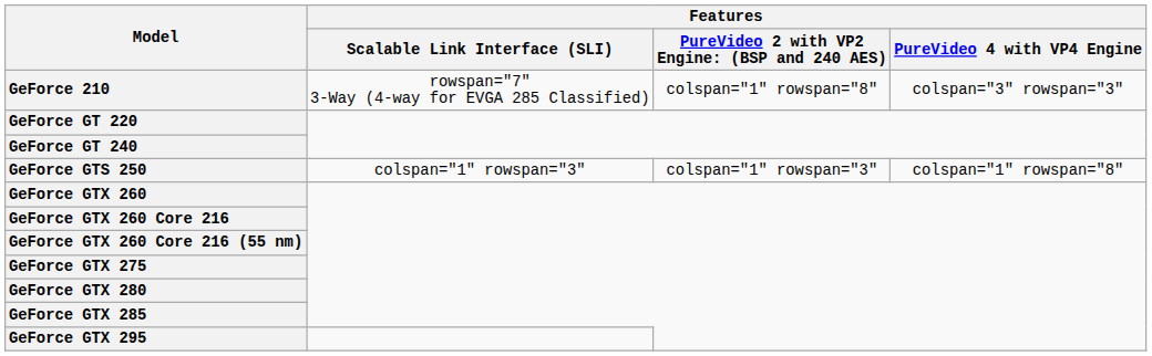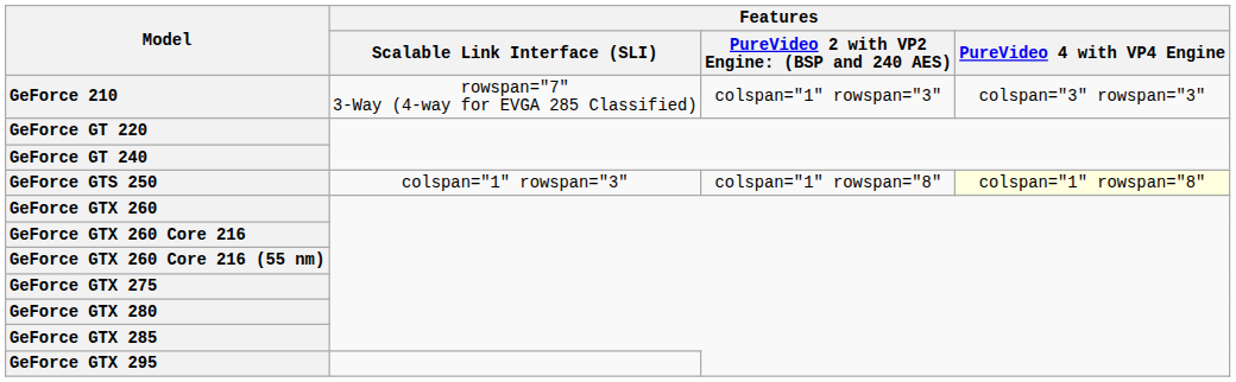GeForce 210 | column 3: colspan="1" rowspan="8" -> colspan="1" rowspan="3"
GeForce GTS 250 | column 3: colspan="1" rowspan="3" -> colspan="1" rowspan="8"
GeForce GTS 250 | Features / PureVideo 4 with VP4 Engine: no background -> lightyellow background
